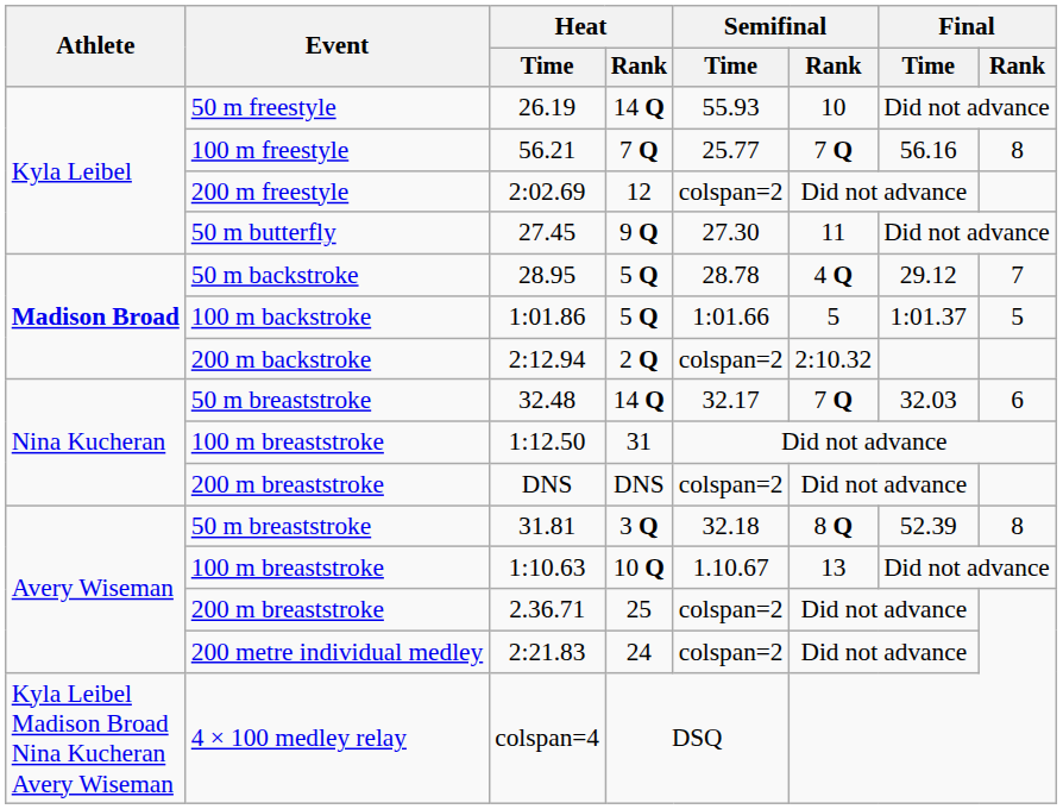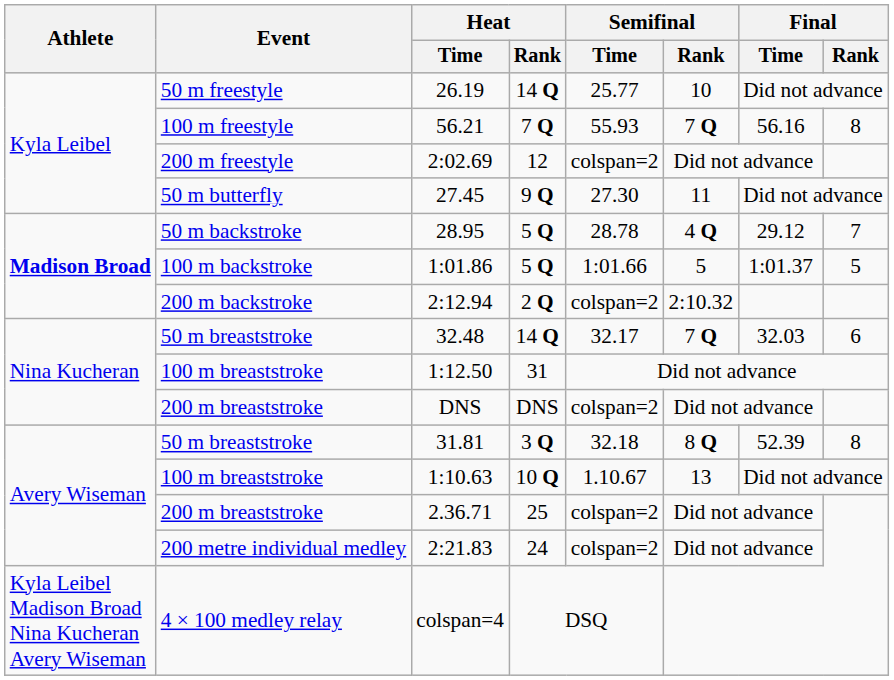26.19 | Semifinal / Time: 55.93 -> 25.77
56.21 | Semifinal / Time: 25.77 -> 55.93
